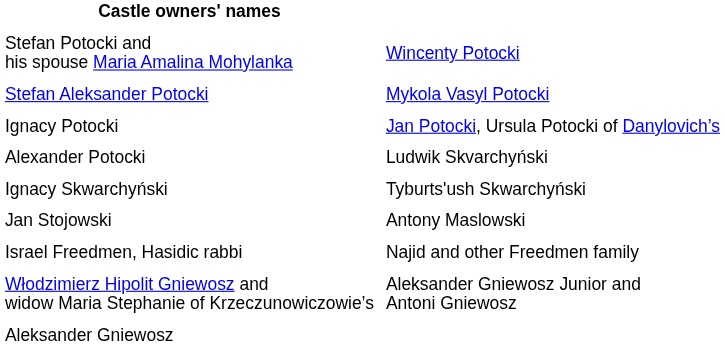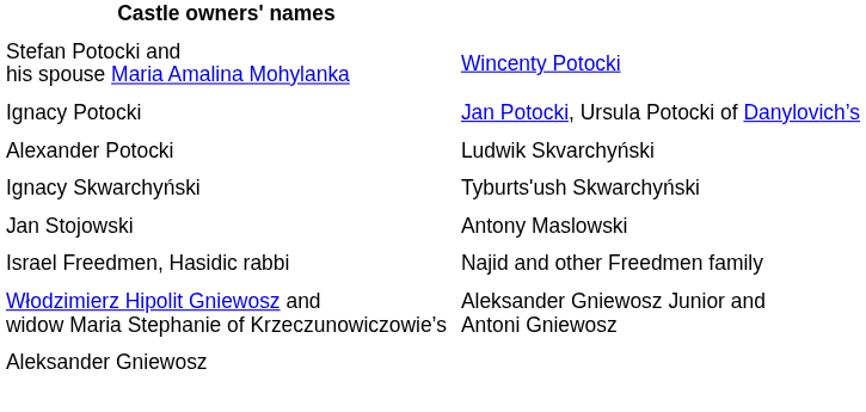- row: Stefan Aleksander Potocki | Mykola Vasyl Potocki
